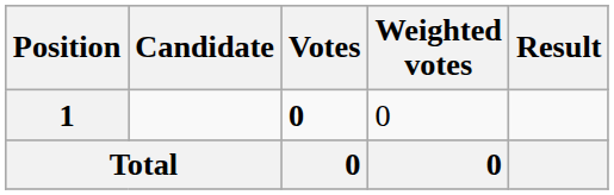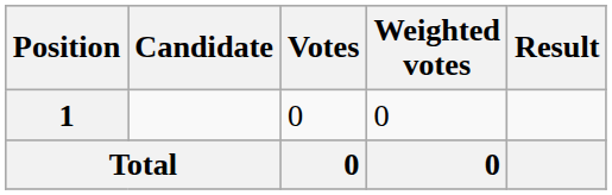1 | Votes: bold -> normal
